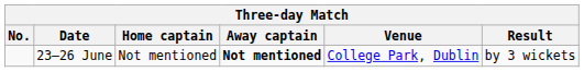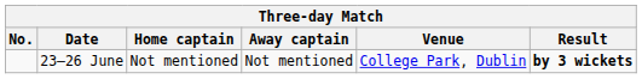23–26 June | Away captain: bold -> normal
23–26 June | Result: normal -> bold
